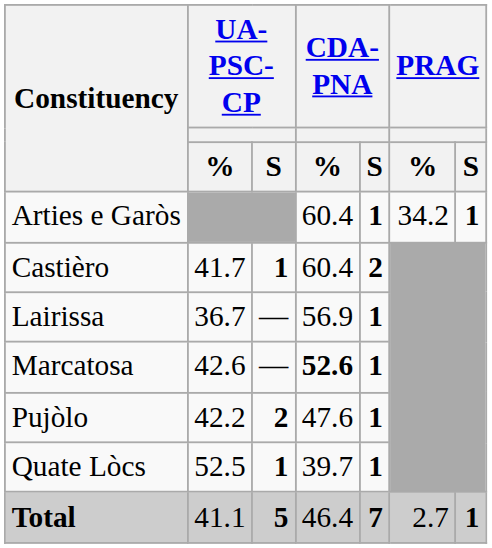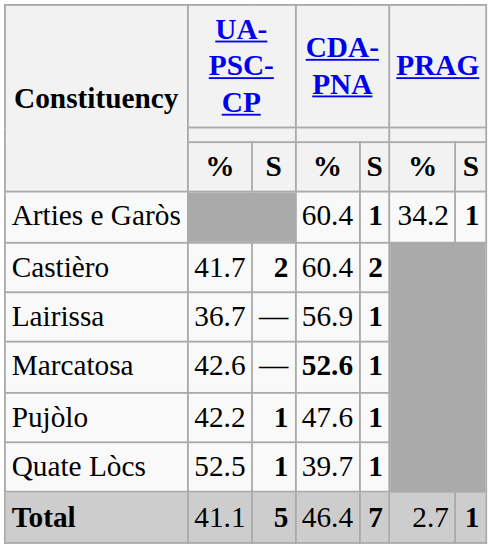Castièro | UA-PSC-CP / S: 1 -> 2
Pujòlo | UA-PSC-CP / S: 2 -> 1
